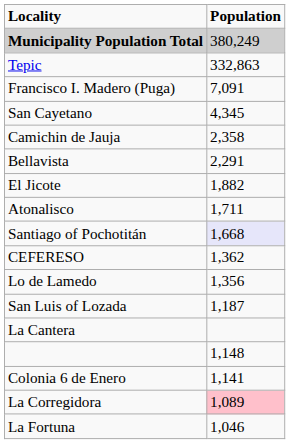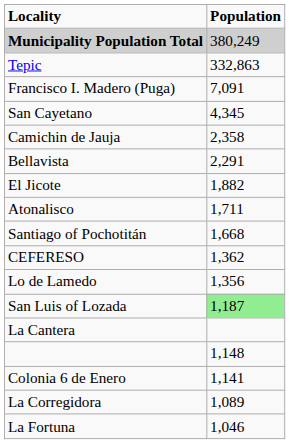Santiago of Pochotitán | Population: lavender background -> no background
San Luis of Lozada | Population: no background -> lightgreen background
La Corregidora | Population: pink background -> no background
